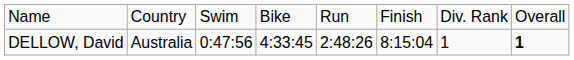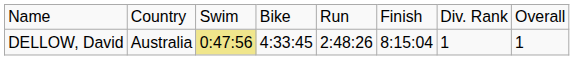DELLOW, David | column 3: no background -> khaki background
DELLOW, David | column 8: bold -> normal
